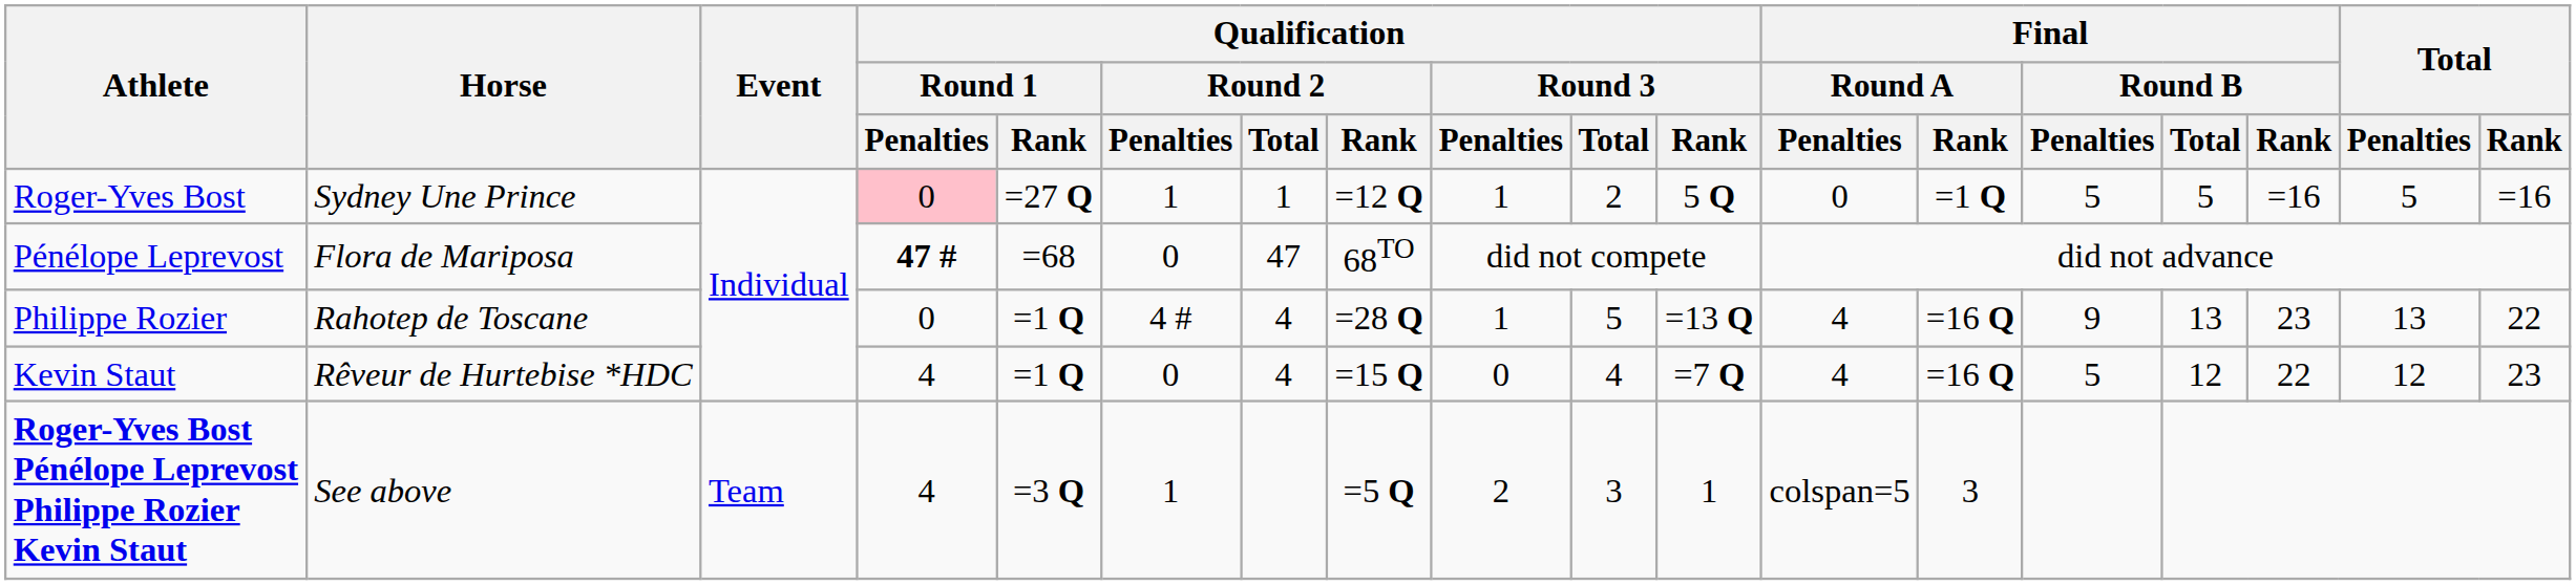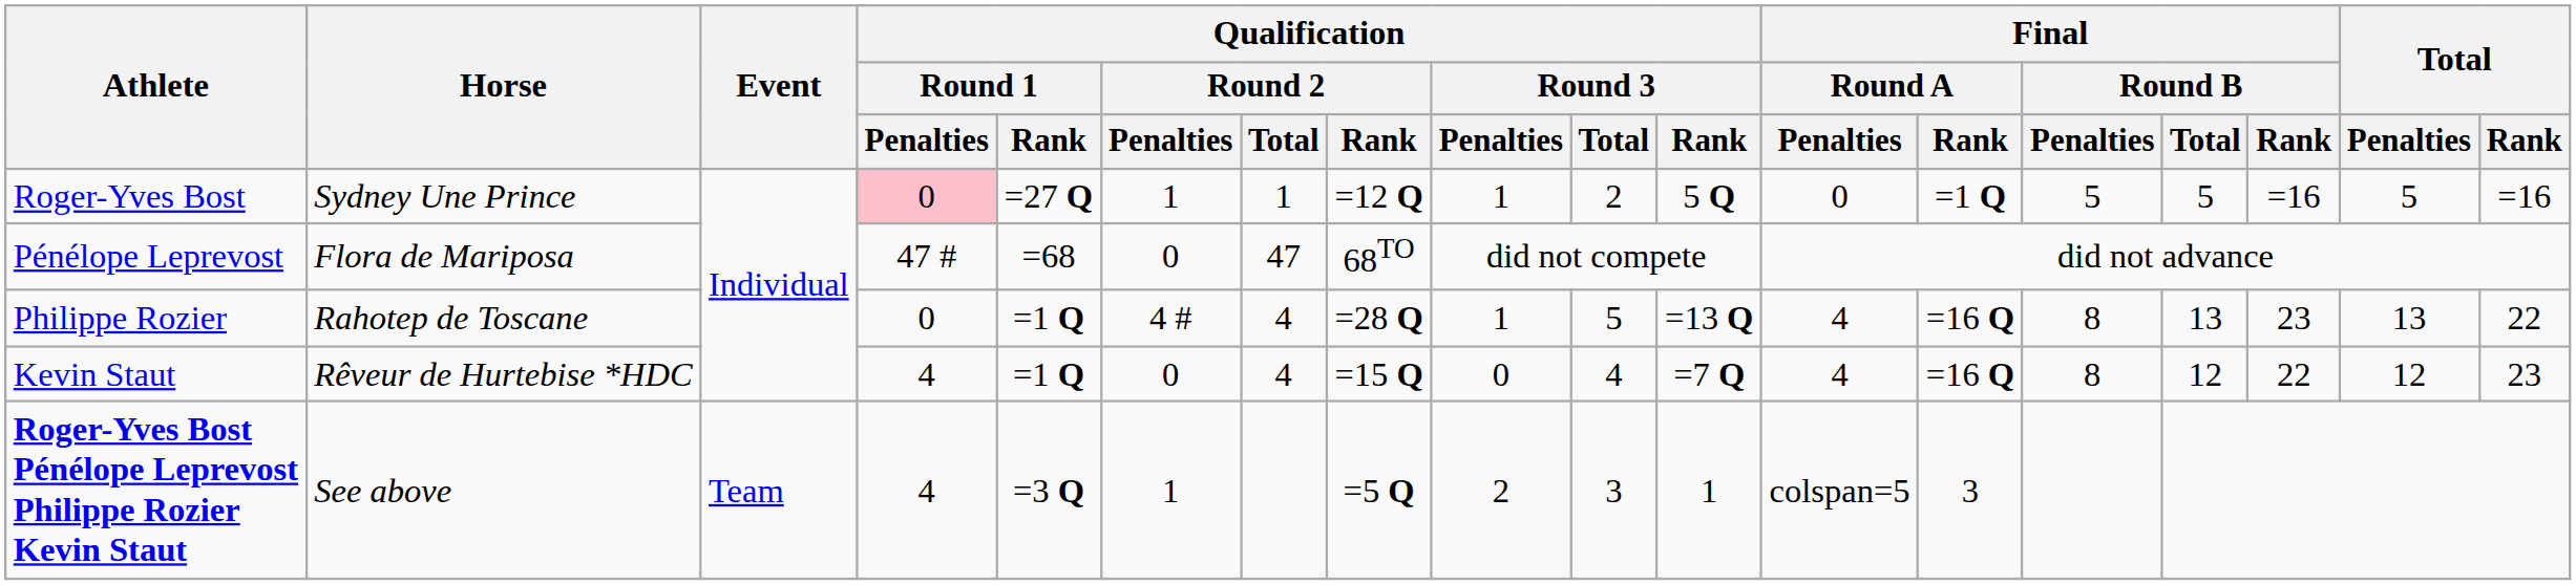Pénélope Leprevost | Qualification / Round 1 / Penalties: bold -> normal
Philippe Rozier | Final / Round B / Penalties: 9 -> 8
Kevin Staut | Final / Round B / Penalties: 5 -> 8
